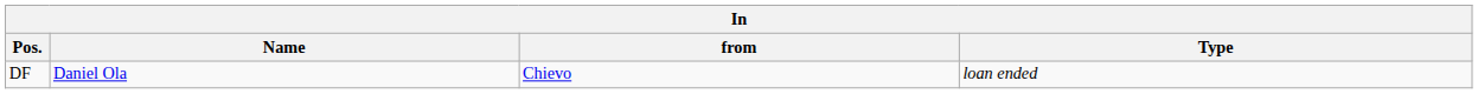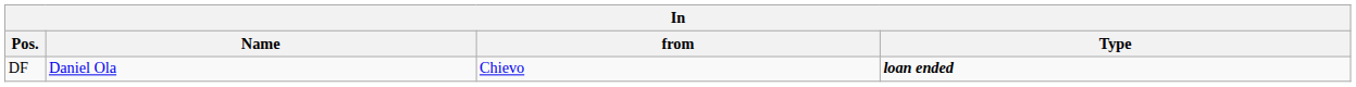DF | Type: normal -> bold
